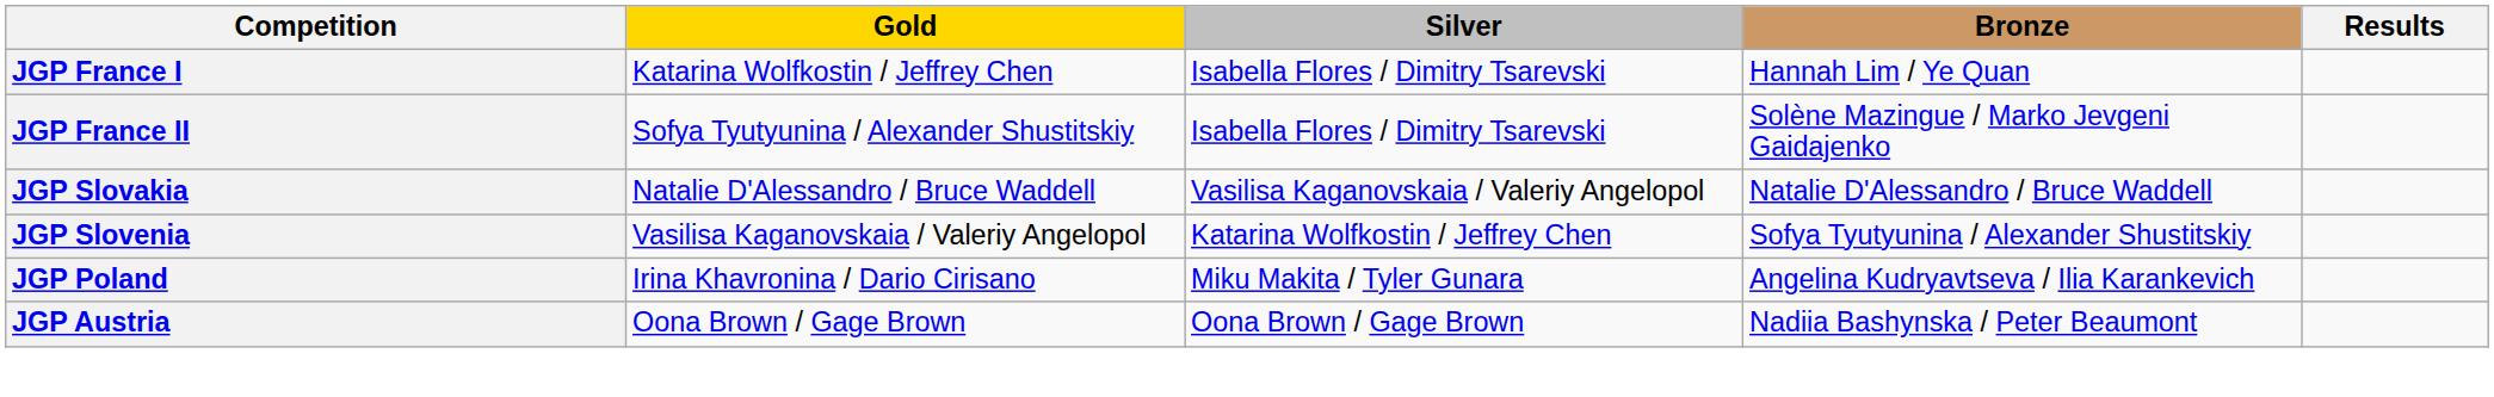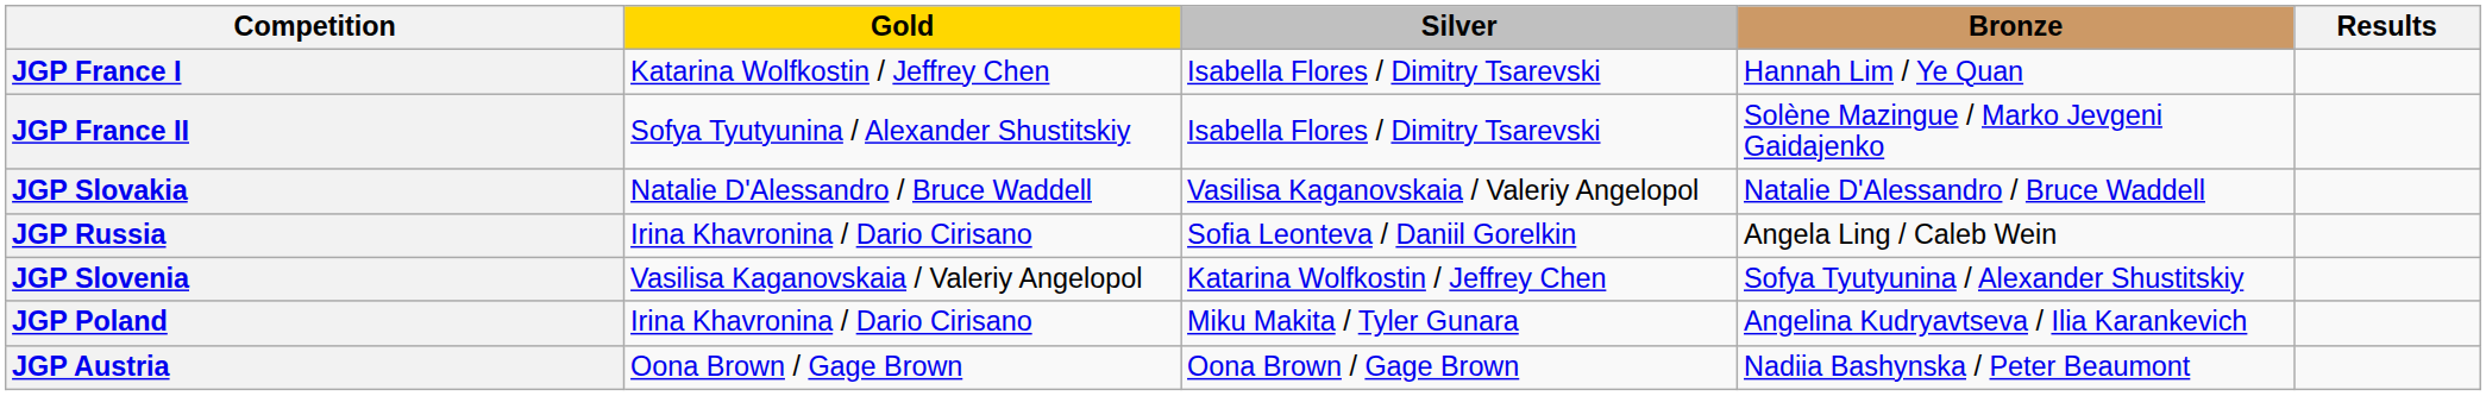+ row: JGP Russia | Irina Khavronina / Dario Cirisano | Sofia Leonteva / Daniil Gorelkin | Angela Ling / Caleb Wein
